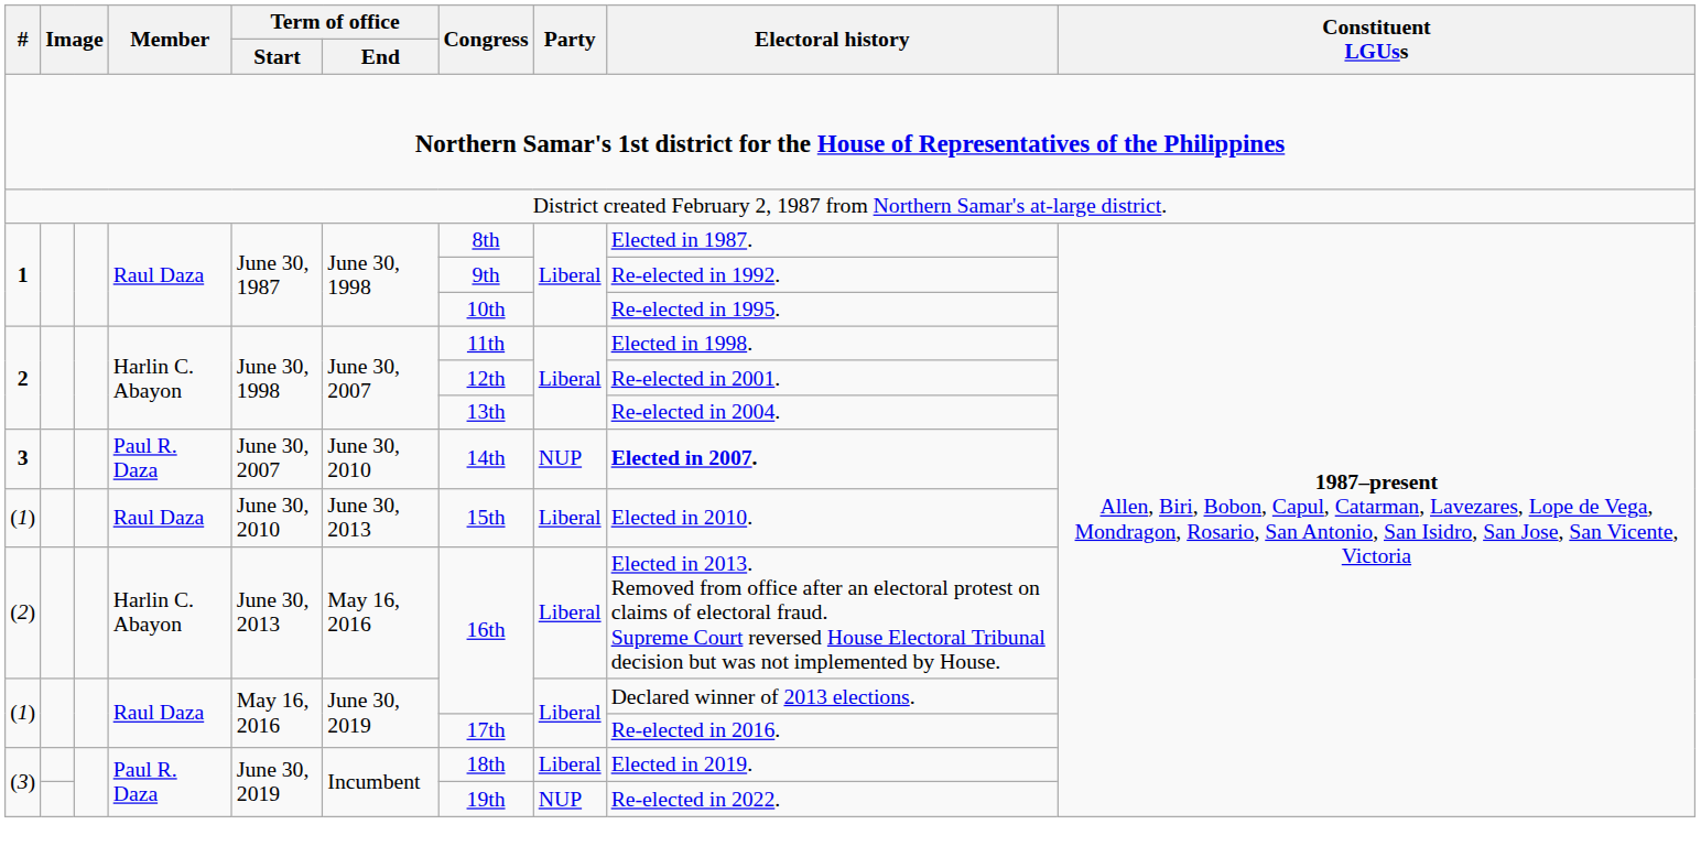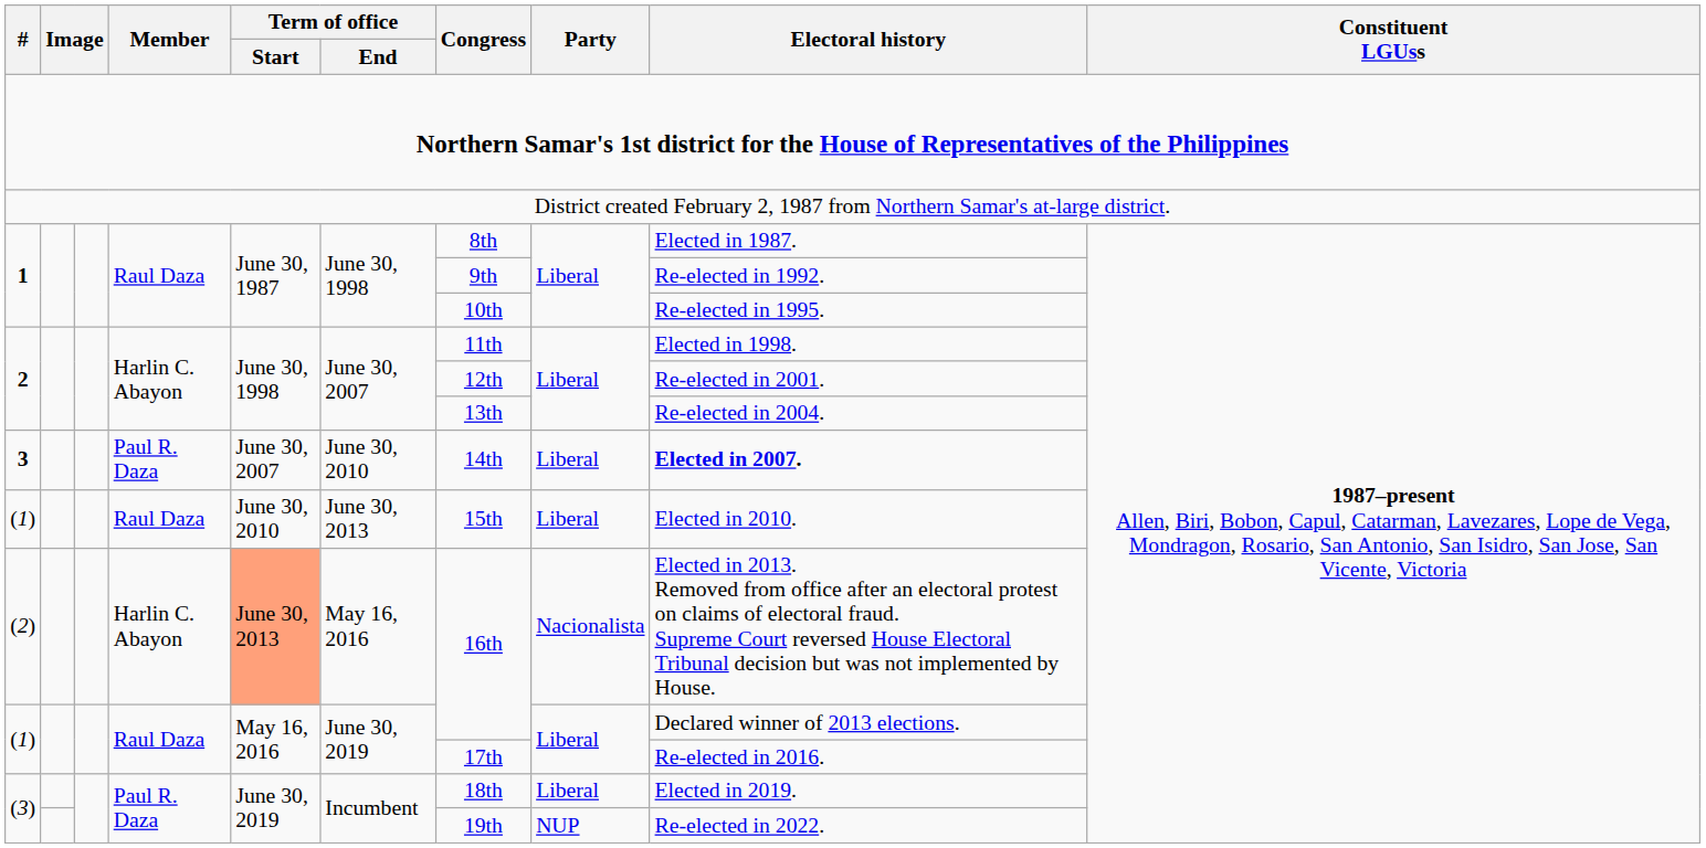3 | Party: NUP -> Liberal
(2) | Term of office / Start: no background -> lightsalmon background
(2) | Party: Liberal -> Nacionalista
